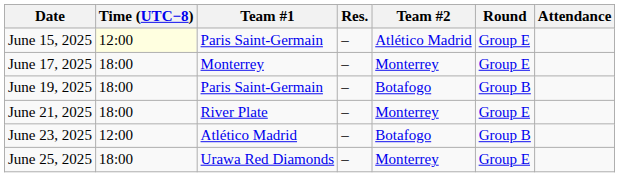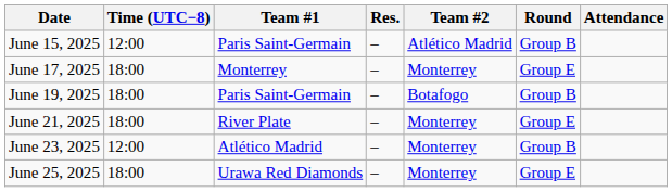June 15, 2025 | Time (UTC−8): lightyellow background -> no background
June 15, 2025 | Round: Group E -> Group B
June 23, 2025 | Team #2: Botafogo -> Monterrey
